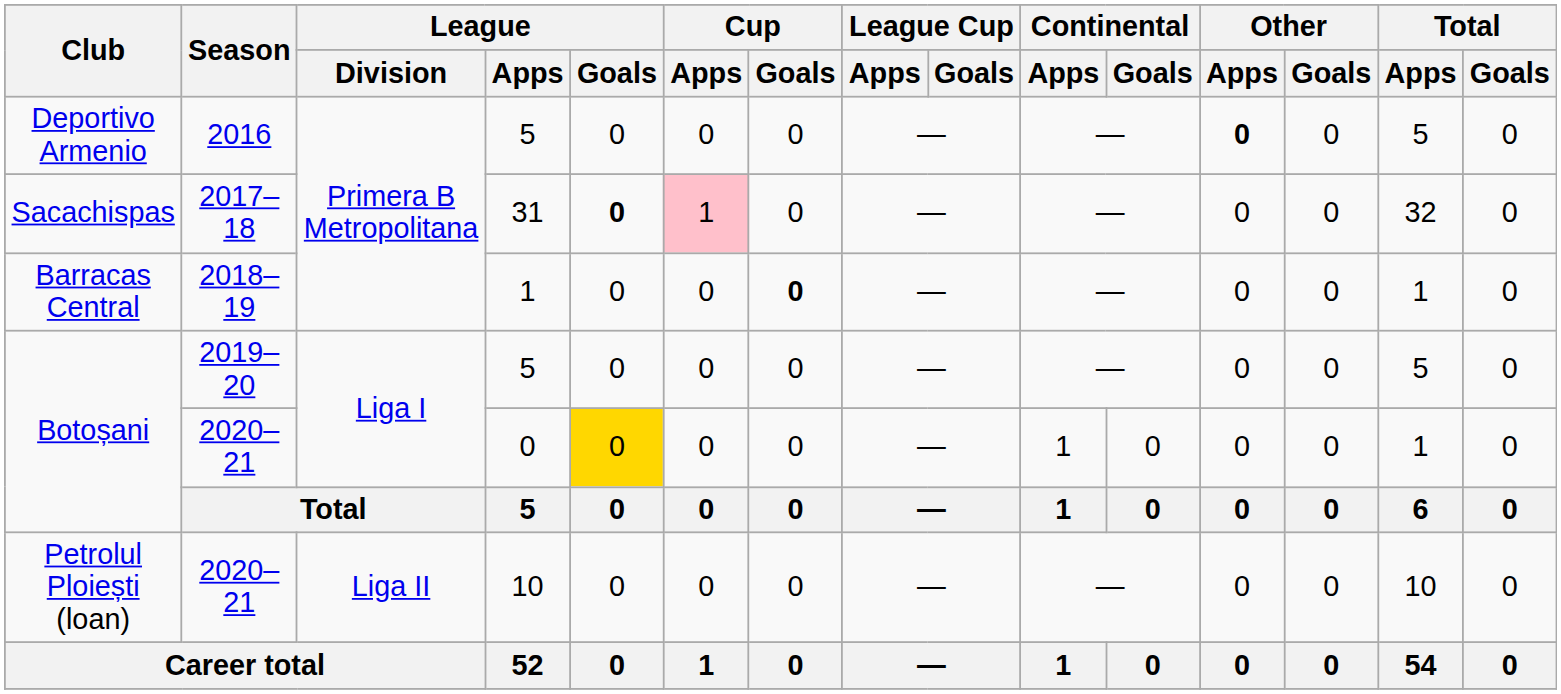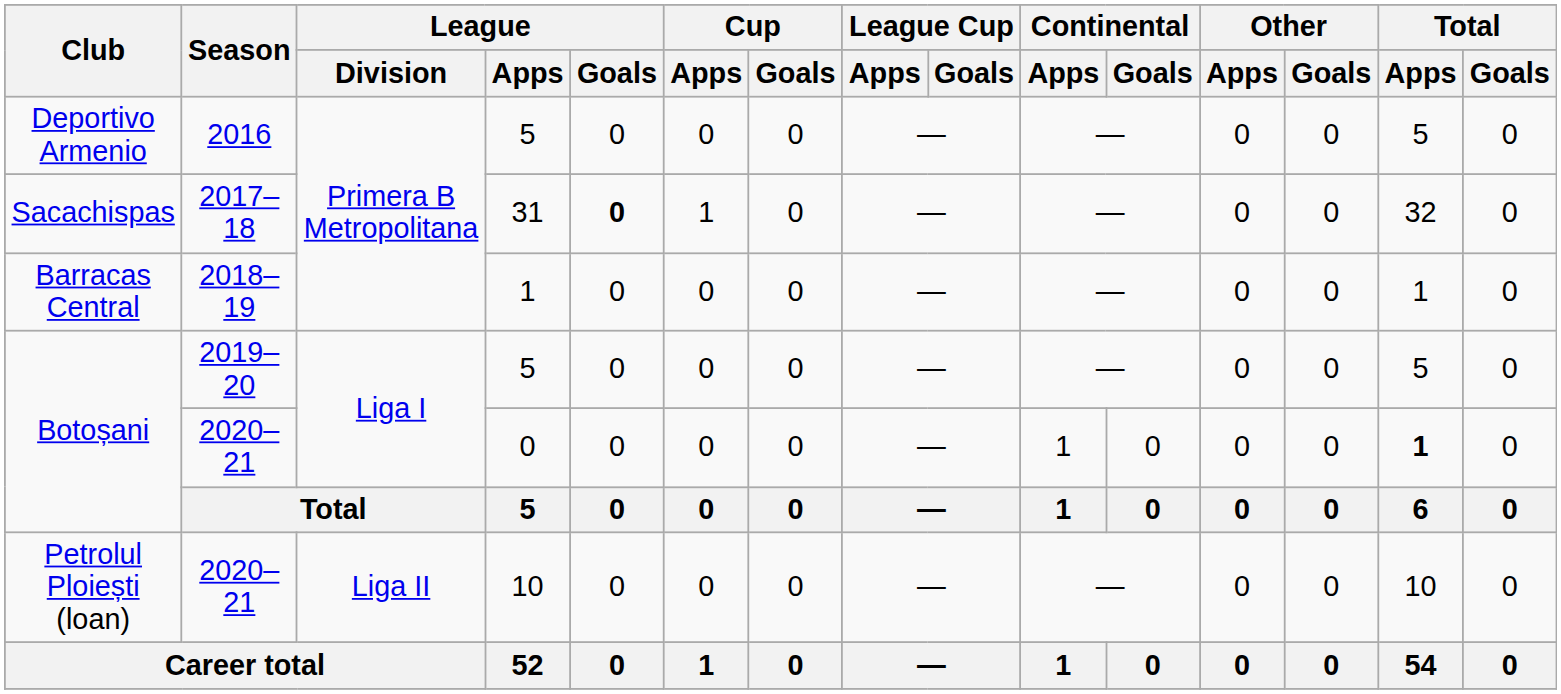Deportivo Armenio | Other / Apps: bold -> normal
Sacachispas | Cup / Apps: pink background -> no background
Barracas Central | Cup / Goals: bold -> normal
Botoșani / 2020–21 | League / Goals: gold background -> no background
Botoșani / 2020–21 | Total / Apps: normal -> bold
